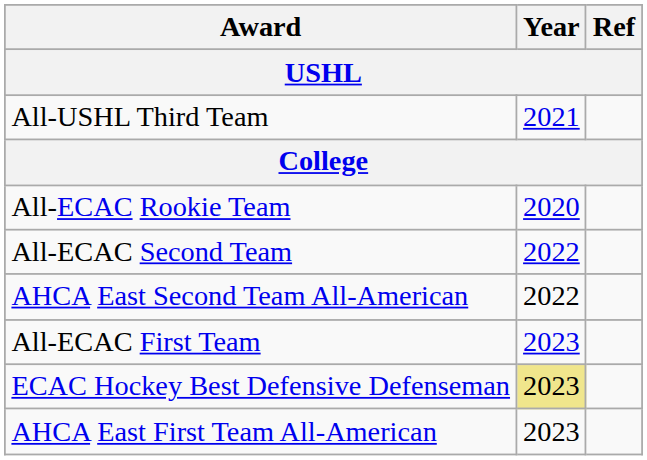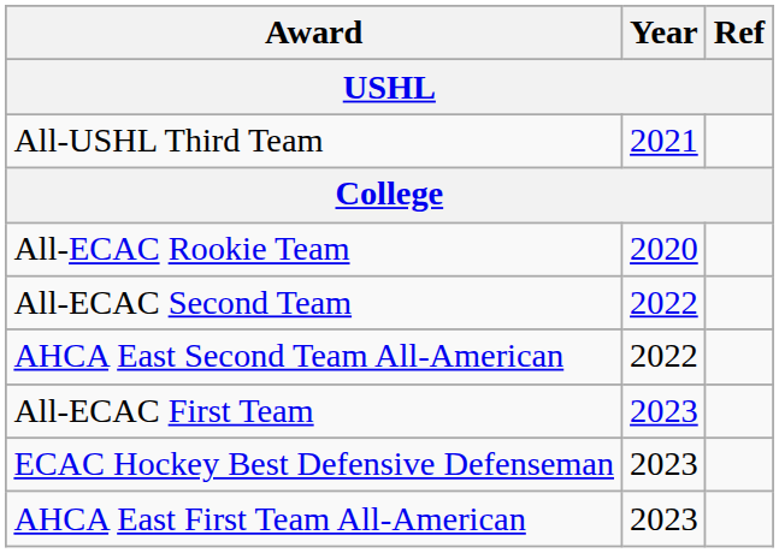ECAC Hockey Best Defensive Defenseman | Year: khaki background -> no background
